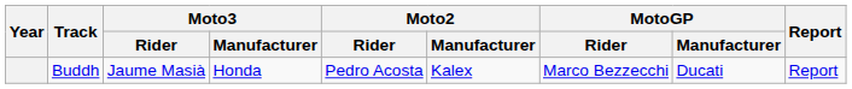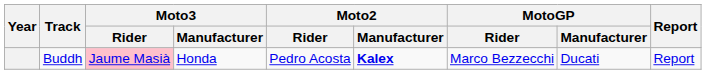Buddh | Moto3 / Rider: no background -> pink background
Buddh | Moto2 / Manufacturer: normal -> bold
